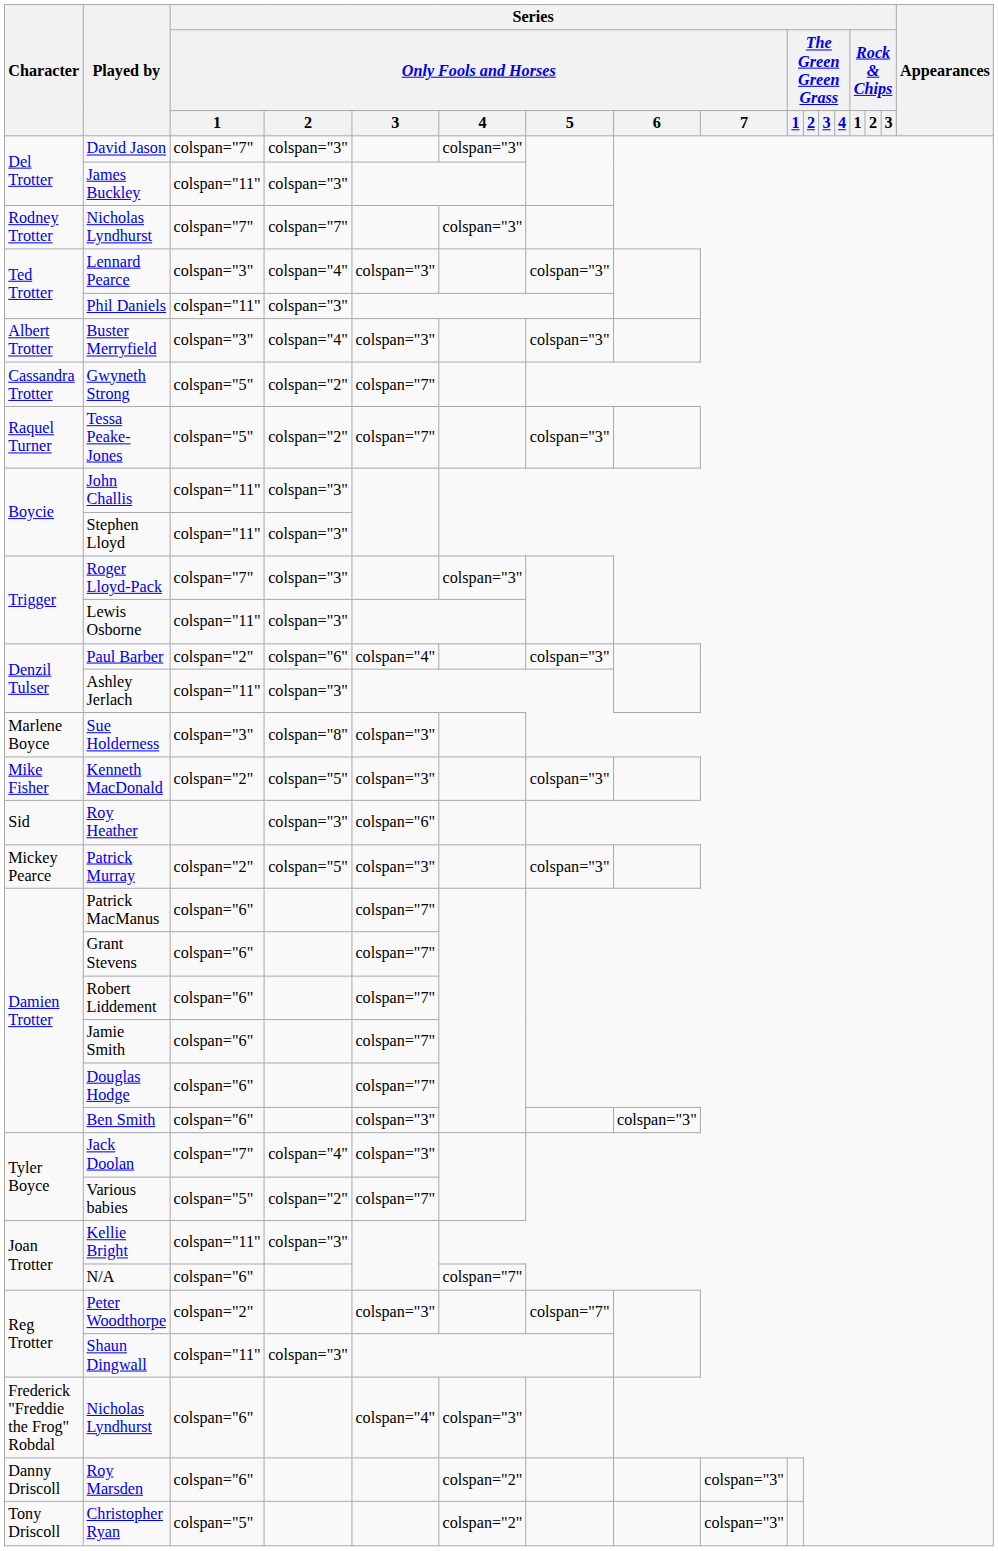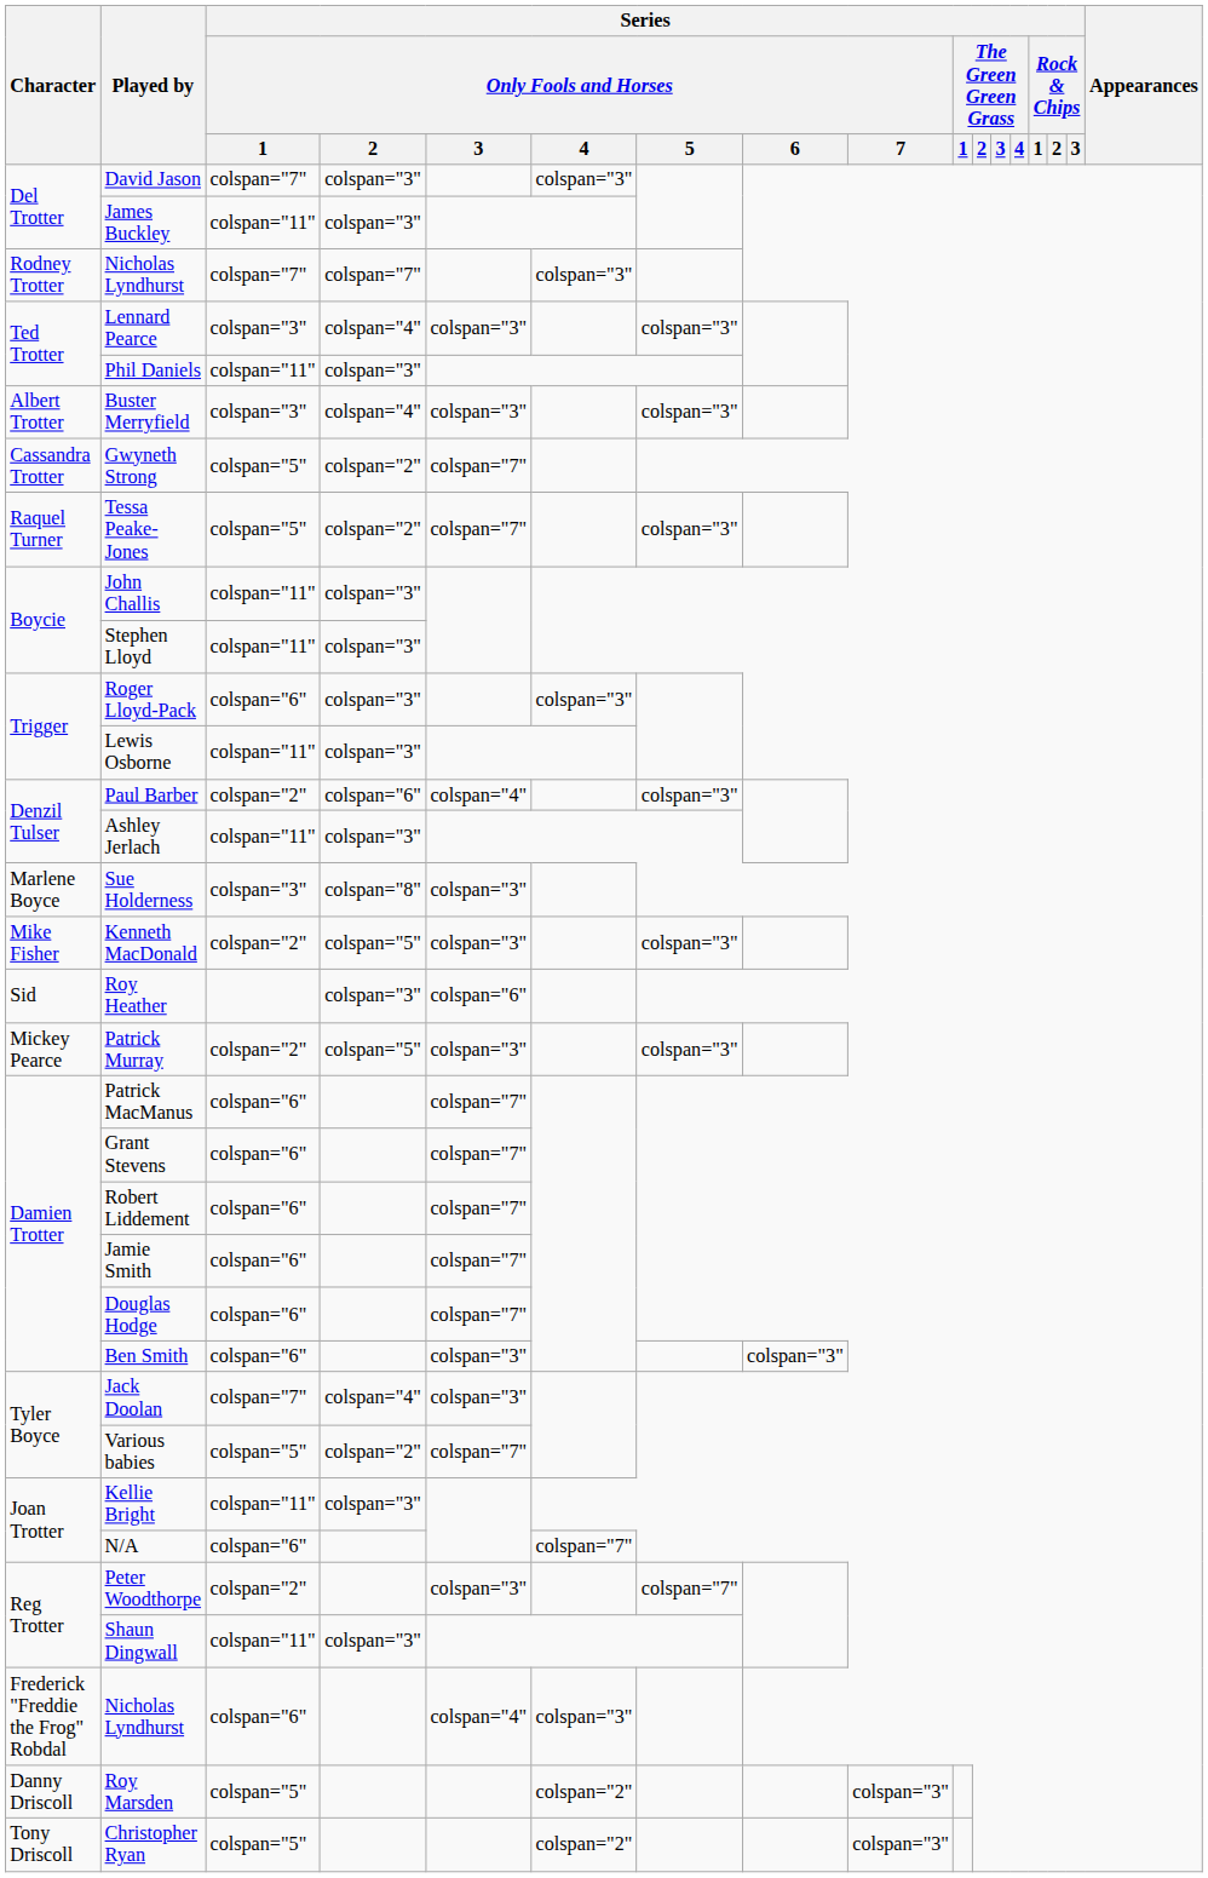Roger Lloyd-Pack | Series / Only Fools and Horses / 1: colspan="7" -> colspan="6"
Roy Marsden | Series / Only Fools and Horses / 1: colspan="6" -> colspan="5"
